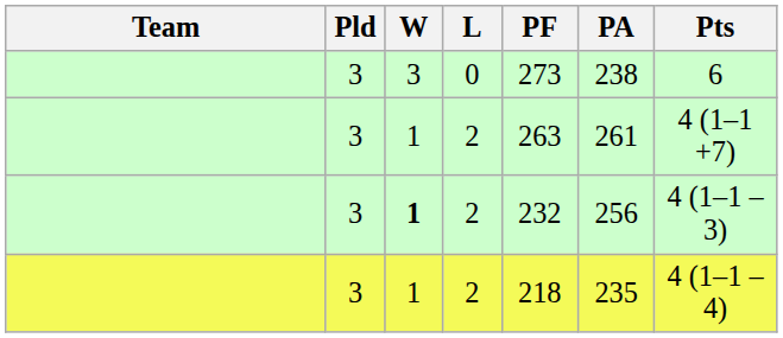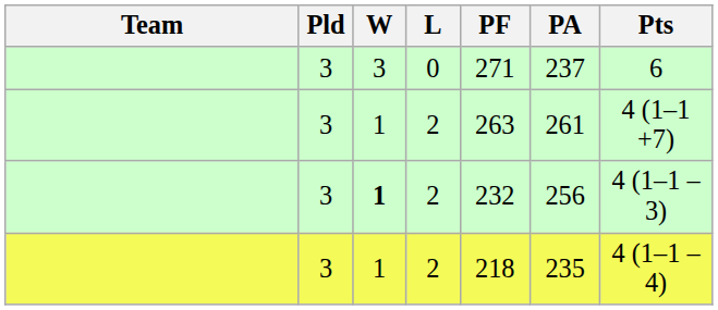row 2 | PF: 273 -> 271
row 2 | PA: 238 -> 237
